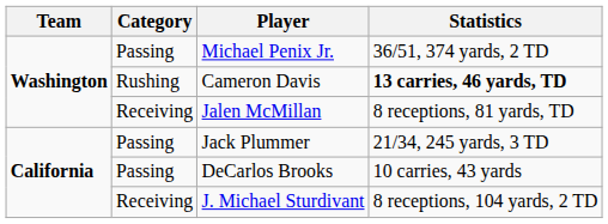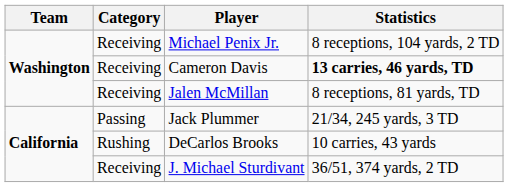Michael Penix Jr. | Category: Passing -> Receiving
Michael Penix Jr. | Statistics: 36/51, 374 yards, 2 TD -> 8 receptions, 104 yards, 2 TD
Cameron Davis | Category: Rushing -> Receiving
DeCarlos Brooks | Category: Passing -> Rushing
J. Michael Sturdivant | Statistics: 8 receptions, 104 yards, 2 TD -> 36/51, 374 yards, 2 TD
